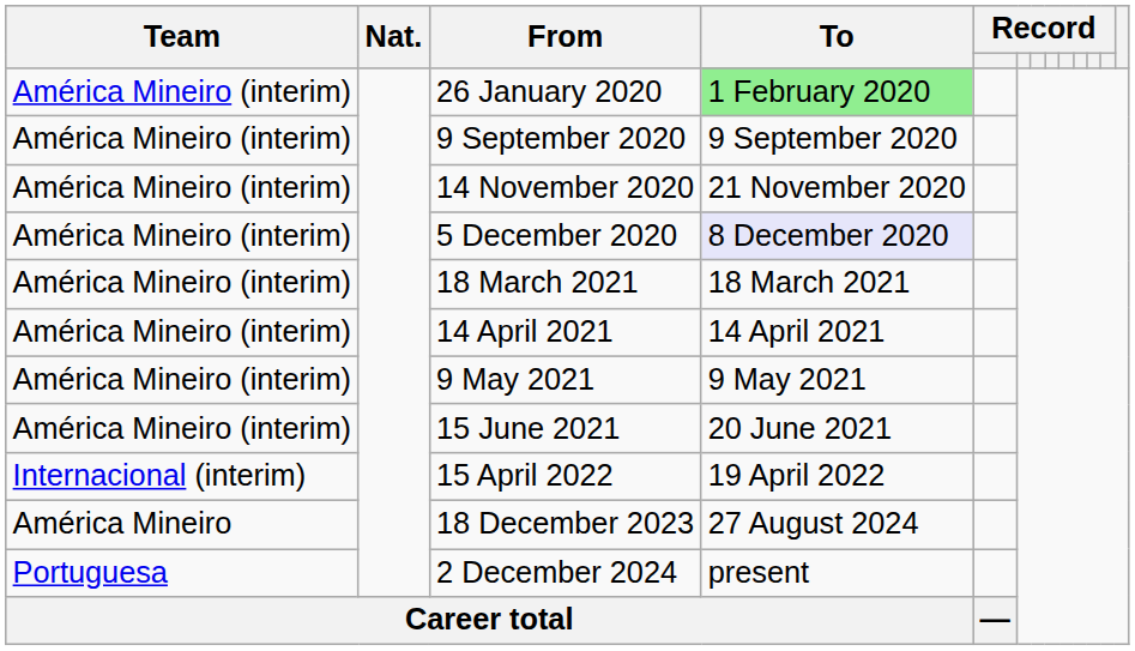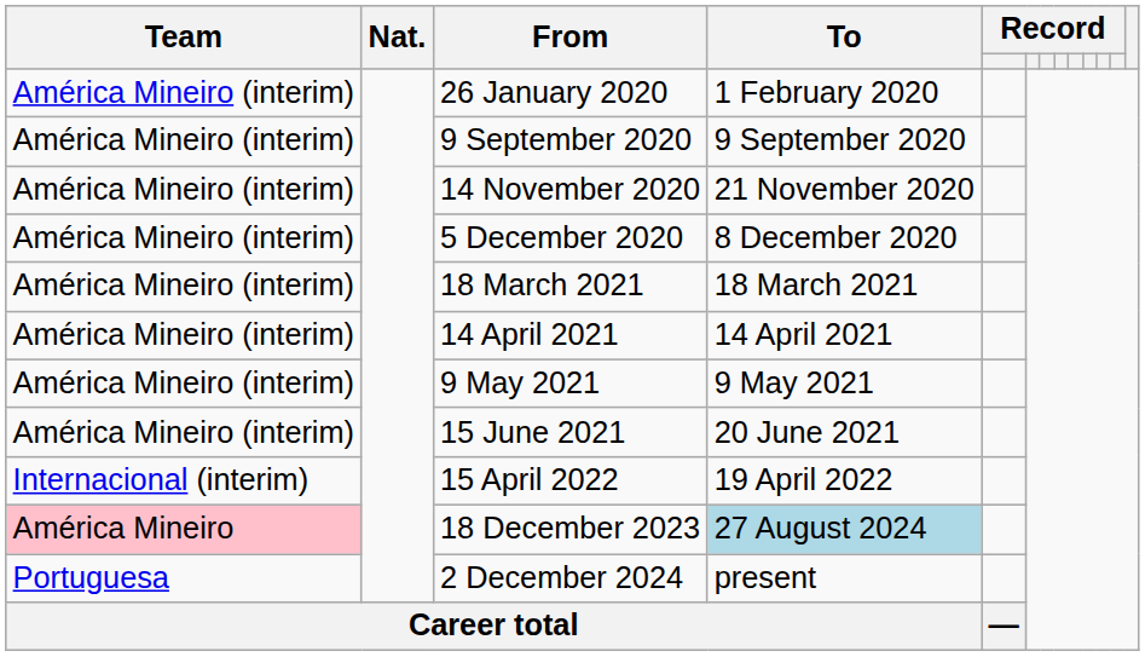26 January 2020 | To: lightgreen background -> no background
5 December 2020 | To: lavender background -> no background
18 December 2023 | Team: no background -> pink background
18 December 2023 | To: no background -> lightblue background
